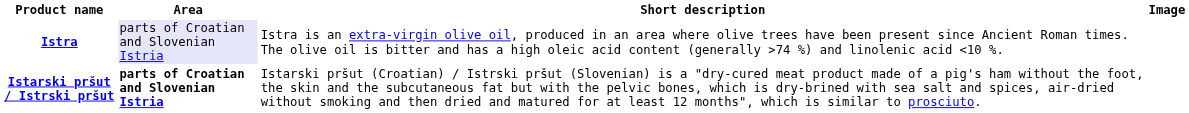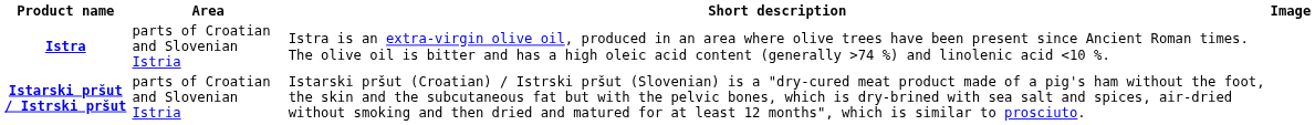Istra | Area: lavender background -> no background
Istarski pršut / Istrski pršut | Area: bold -> normal
